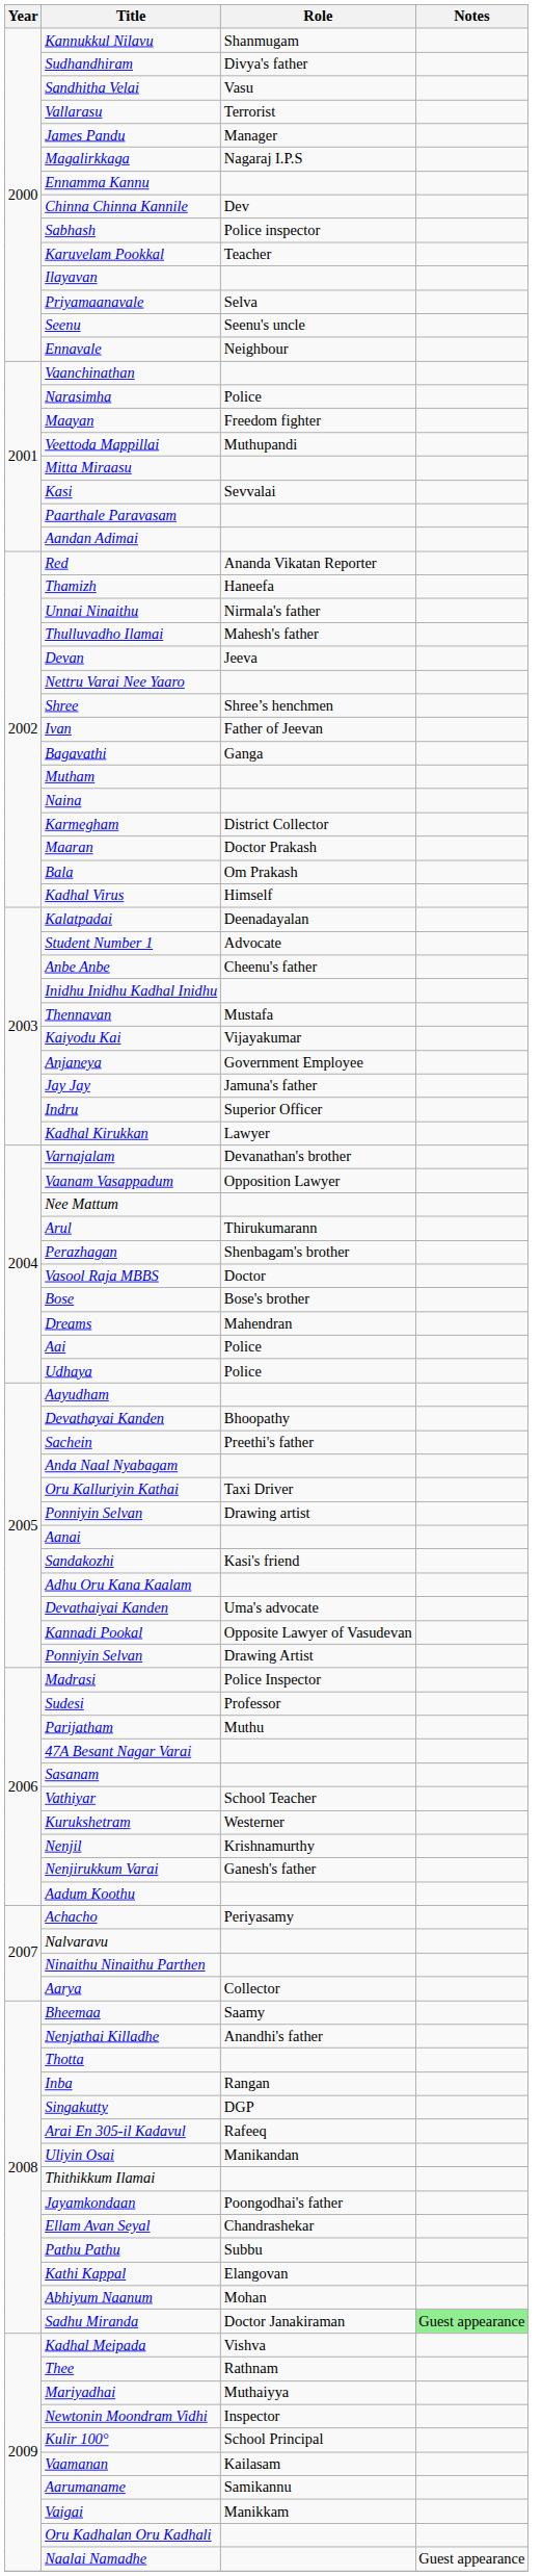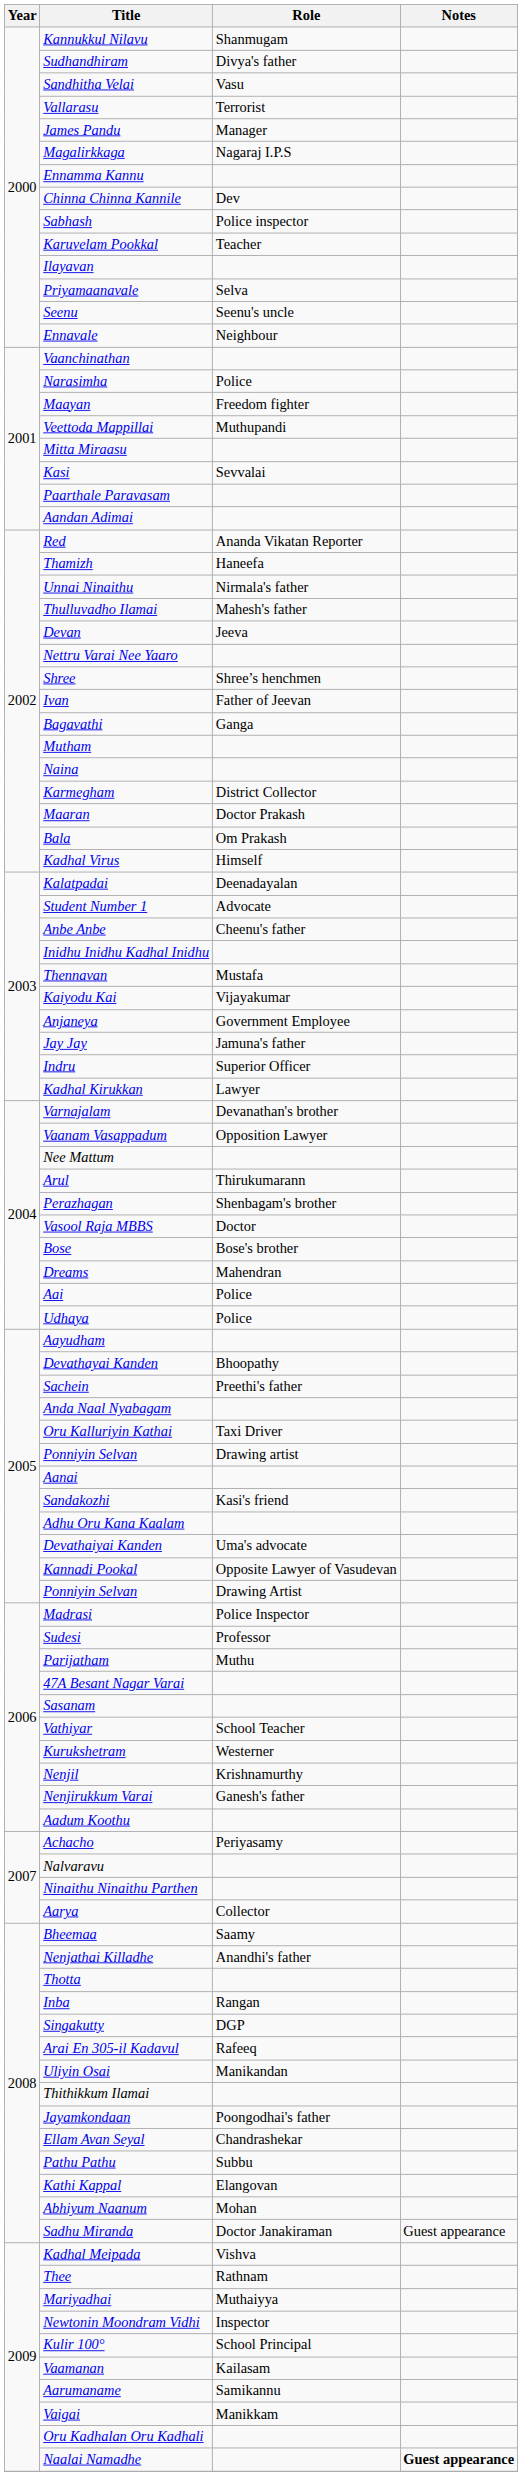Sadhu Miranda | Notes: lightgreen background -> no background
Naalai Namadhe | Notes: normal -> bold
